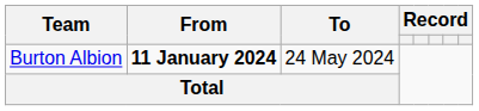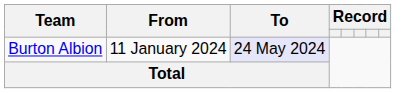Burton Albion | From: bold -> normal
Burton Albion | To: no background -> lavender background
